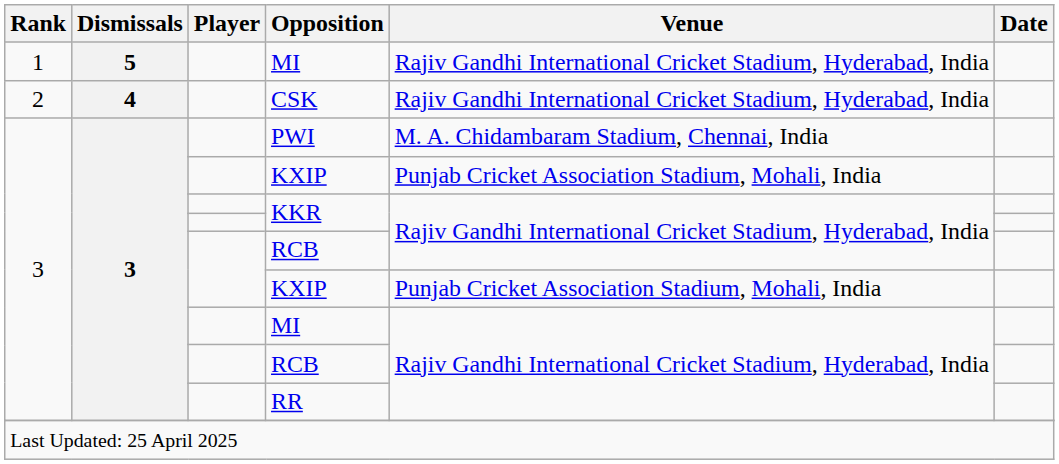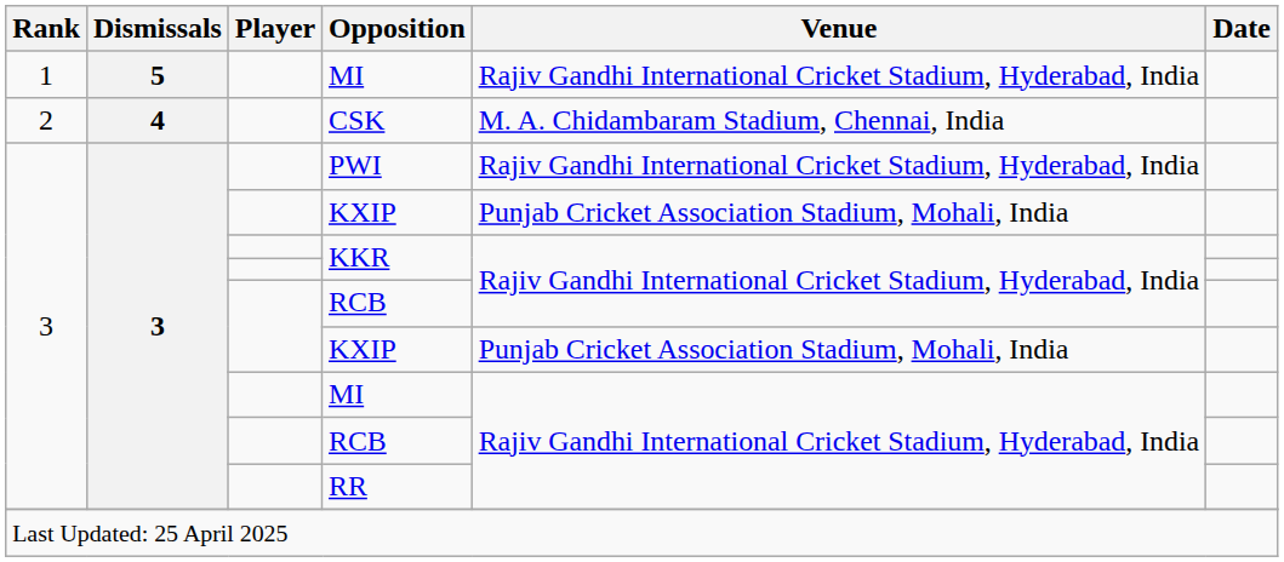CSK | Venue: Rajiv Gandhi International Cricket Stadium, Hyderabad, India -> M. A. Chidambaram Stadium, Chennai, India
PWI | Venue: M. A. Chidambaram Stadium, Chennai, India -> Rajiv Gandhi International Cricket Stadium, Hyderabad, India
